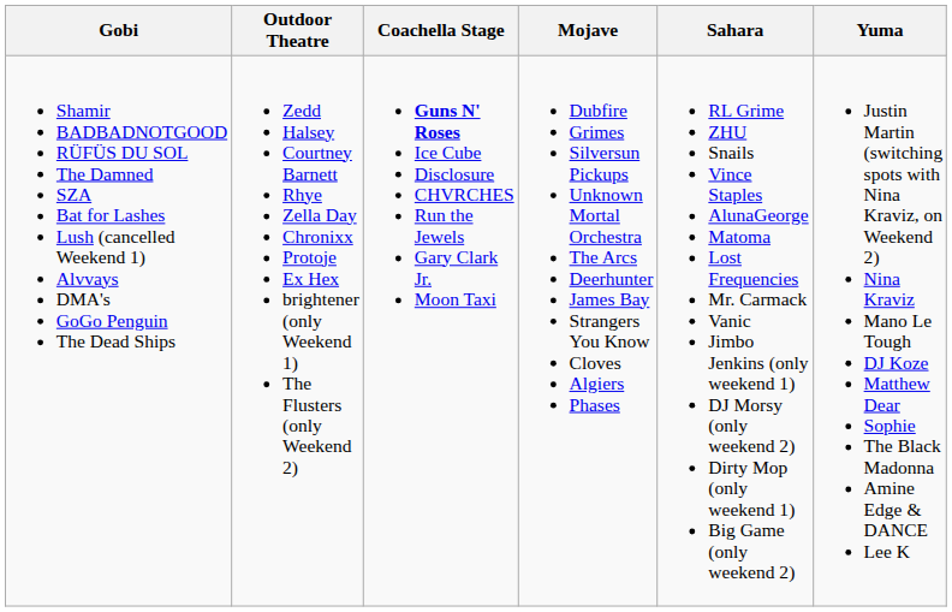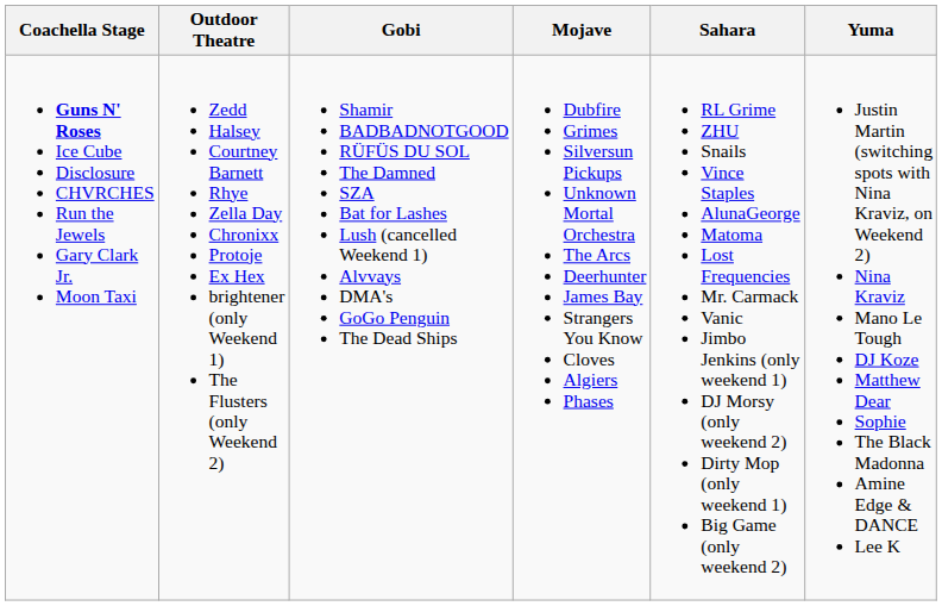columns swapped: Coachella Stage <-> Gobi
